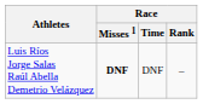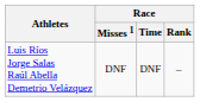Luis Ríos Jorge Salas Raúl Abella Demetrio Velázquez | Race / Misses 1: bold -> normal
